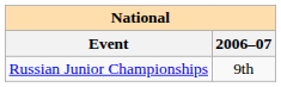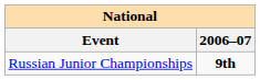Russian Junior Championships | 2006–07: normal -> bold
